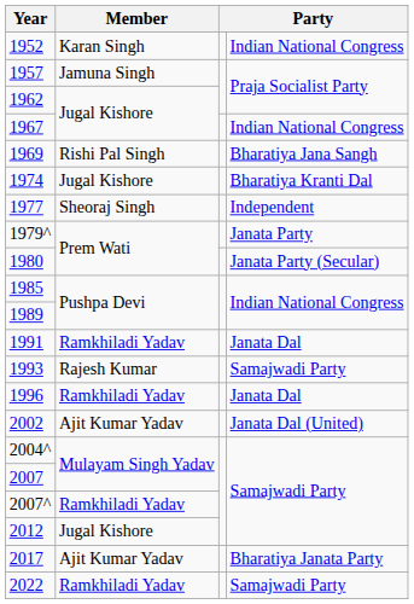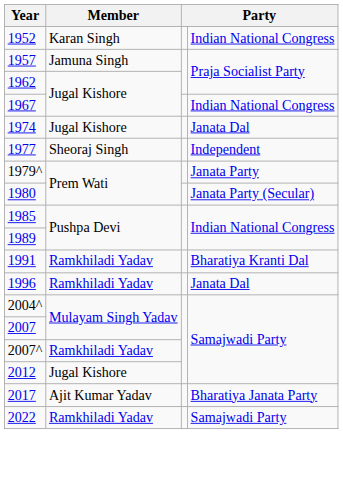- row: 1969 | Rishi Pal Singh | Bharatiya Jana Sangh
1974 | column 4: Bharatiya Kranti Dal -> Janata Dal
1991 | column 4: Janata Dal -> Bharatiya Kranti Dal
- row: 1993 | Rajesh Kumar | Samajwadi Party
- row: 2002 | Ajit Kumar Yadav | Janata Dal (United)
